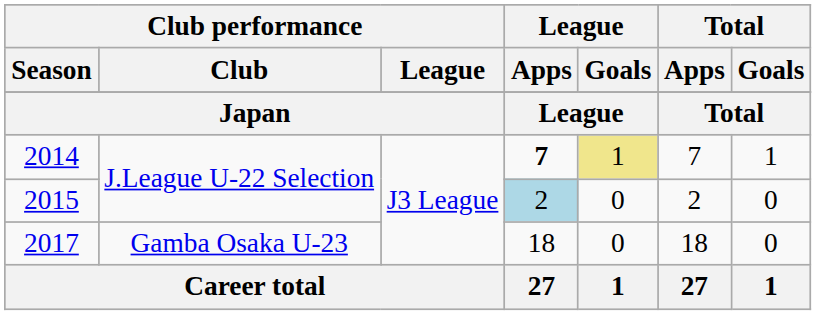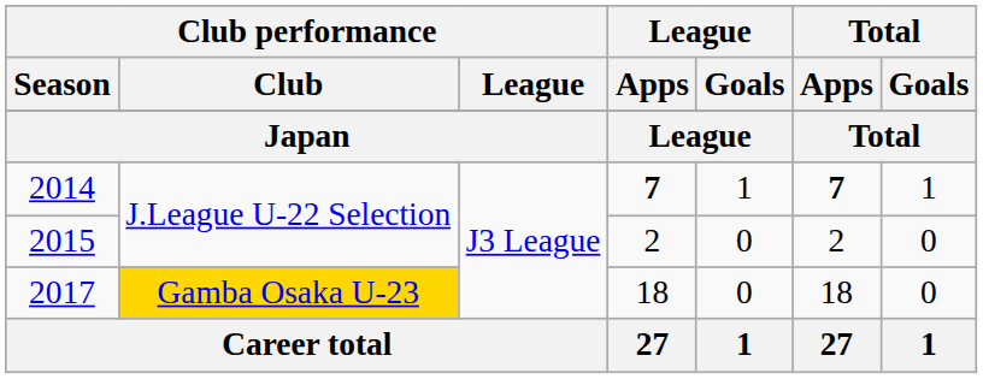2014 | League / Goals: khaki background -> no background
2014 | Total / Apps: normal -> bold
2015 | League / Apps: lightblue background -> no background
2017 | Club performance / Club: no background -> gold background
